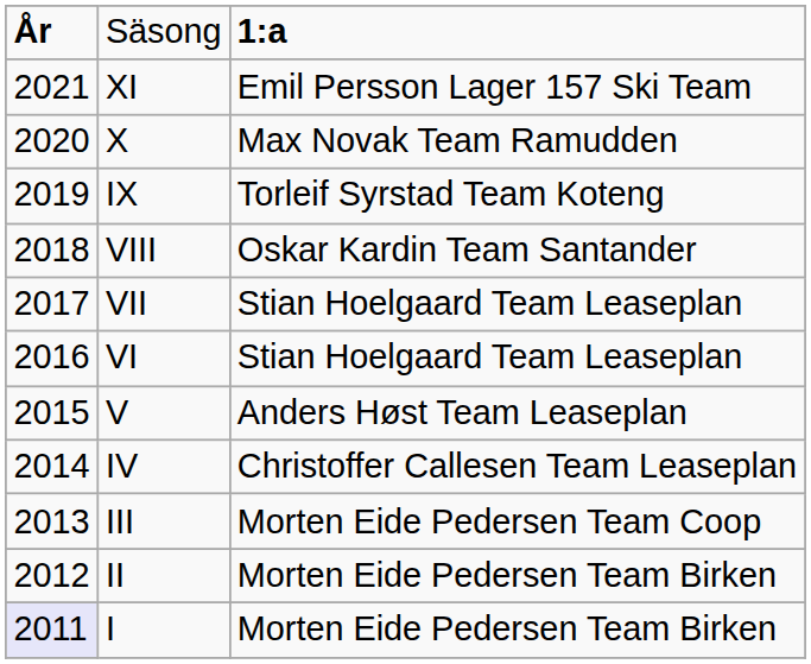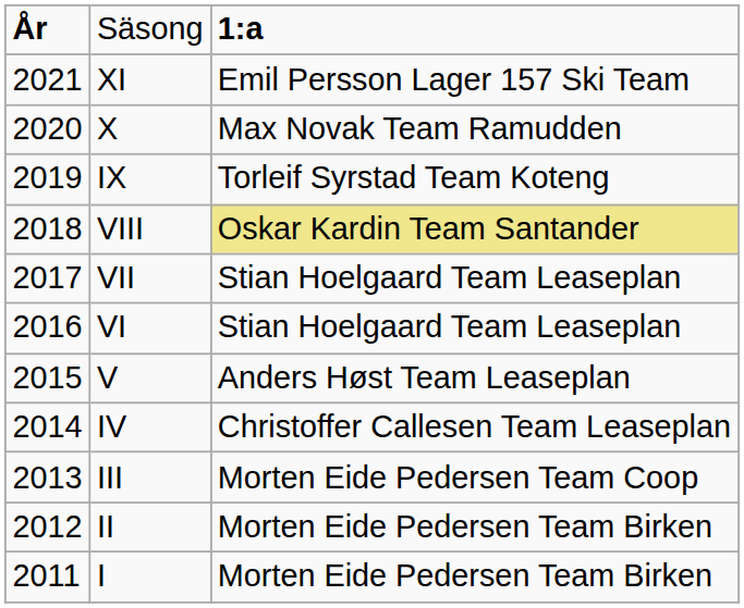VIII | column 3: no background -> khaki background
I | column 1: lavender background -> no background
